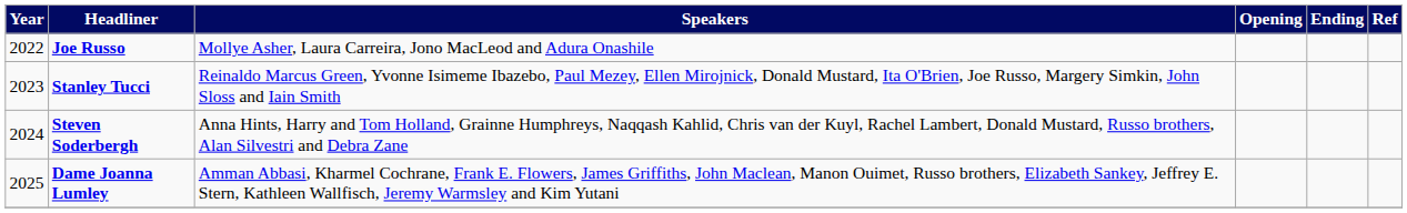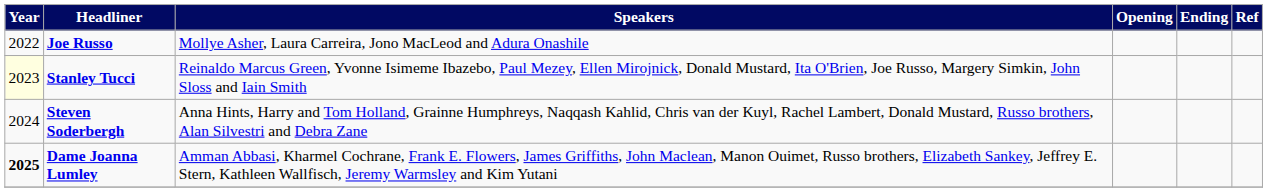Stanley Tucci | Year: no background -> lightyellow background
Dame Joanna Lumley | Year: normal -> bold
